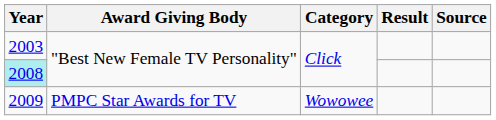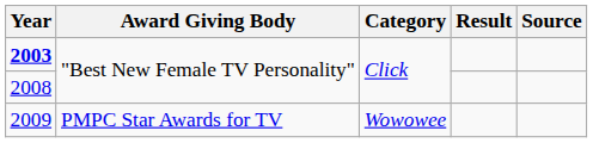2003 | Year: normal -> bold
2008 | Year: paleturquoise background -> no background
